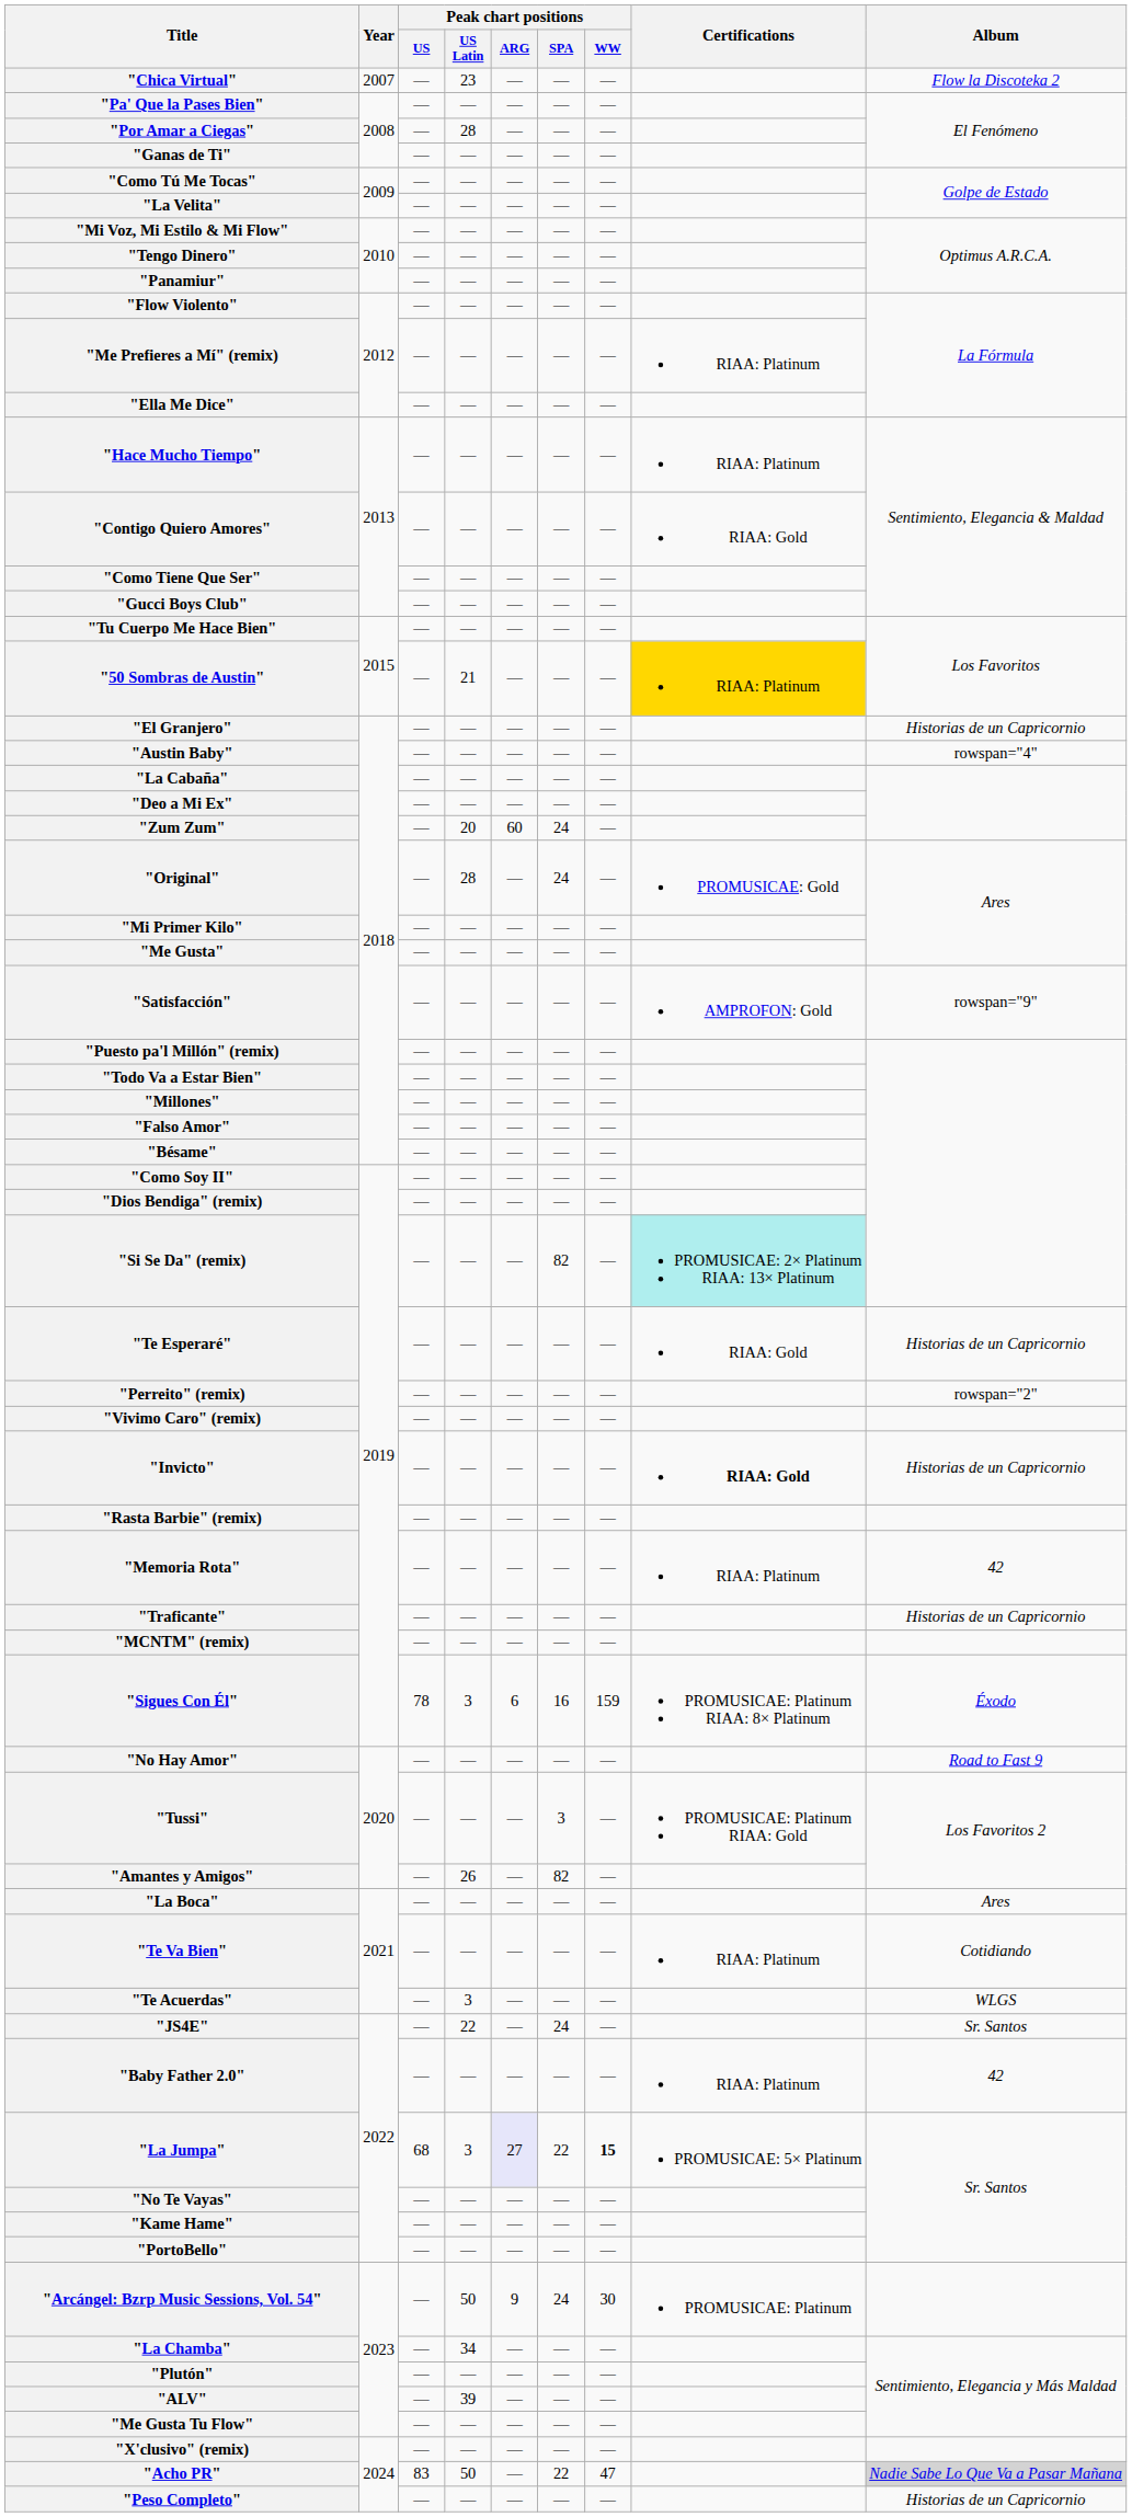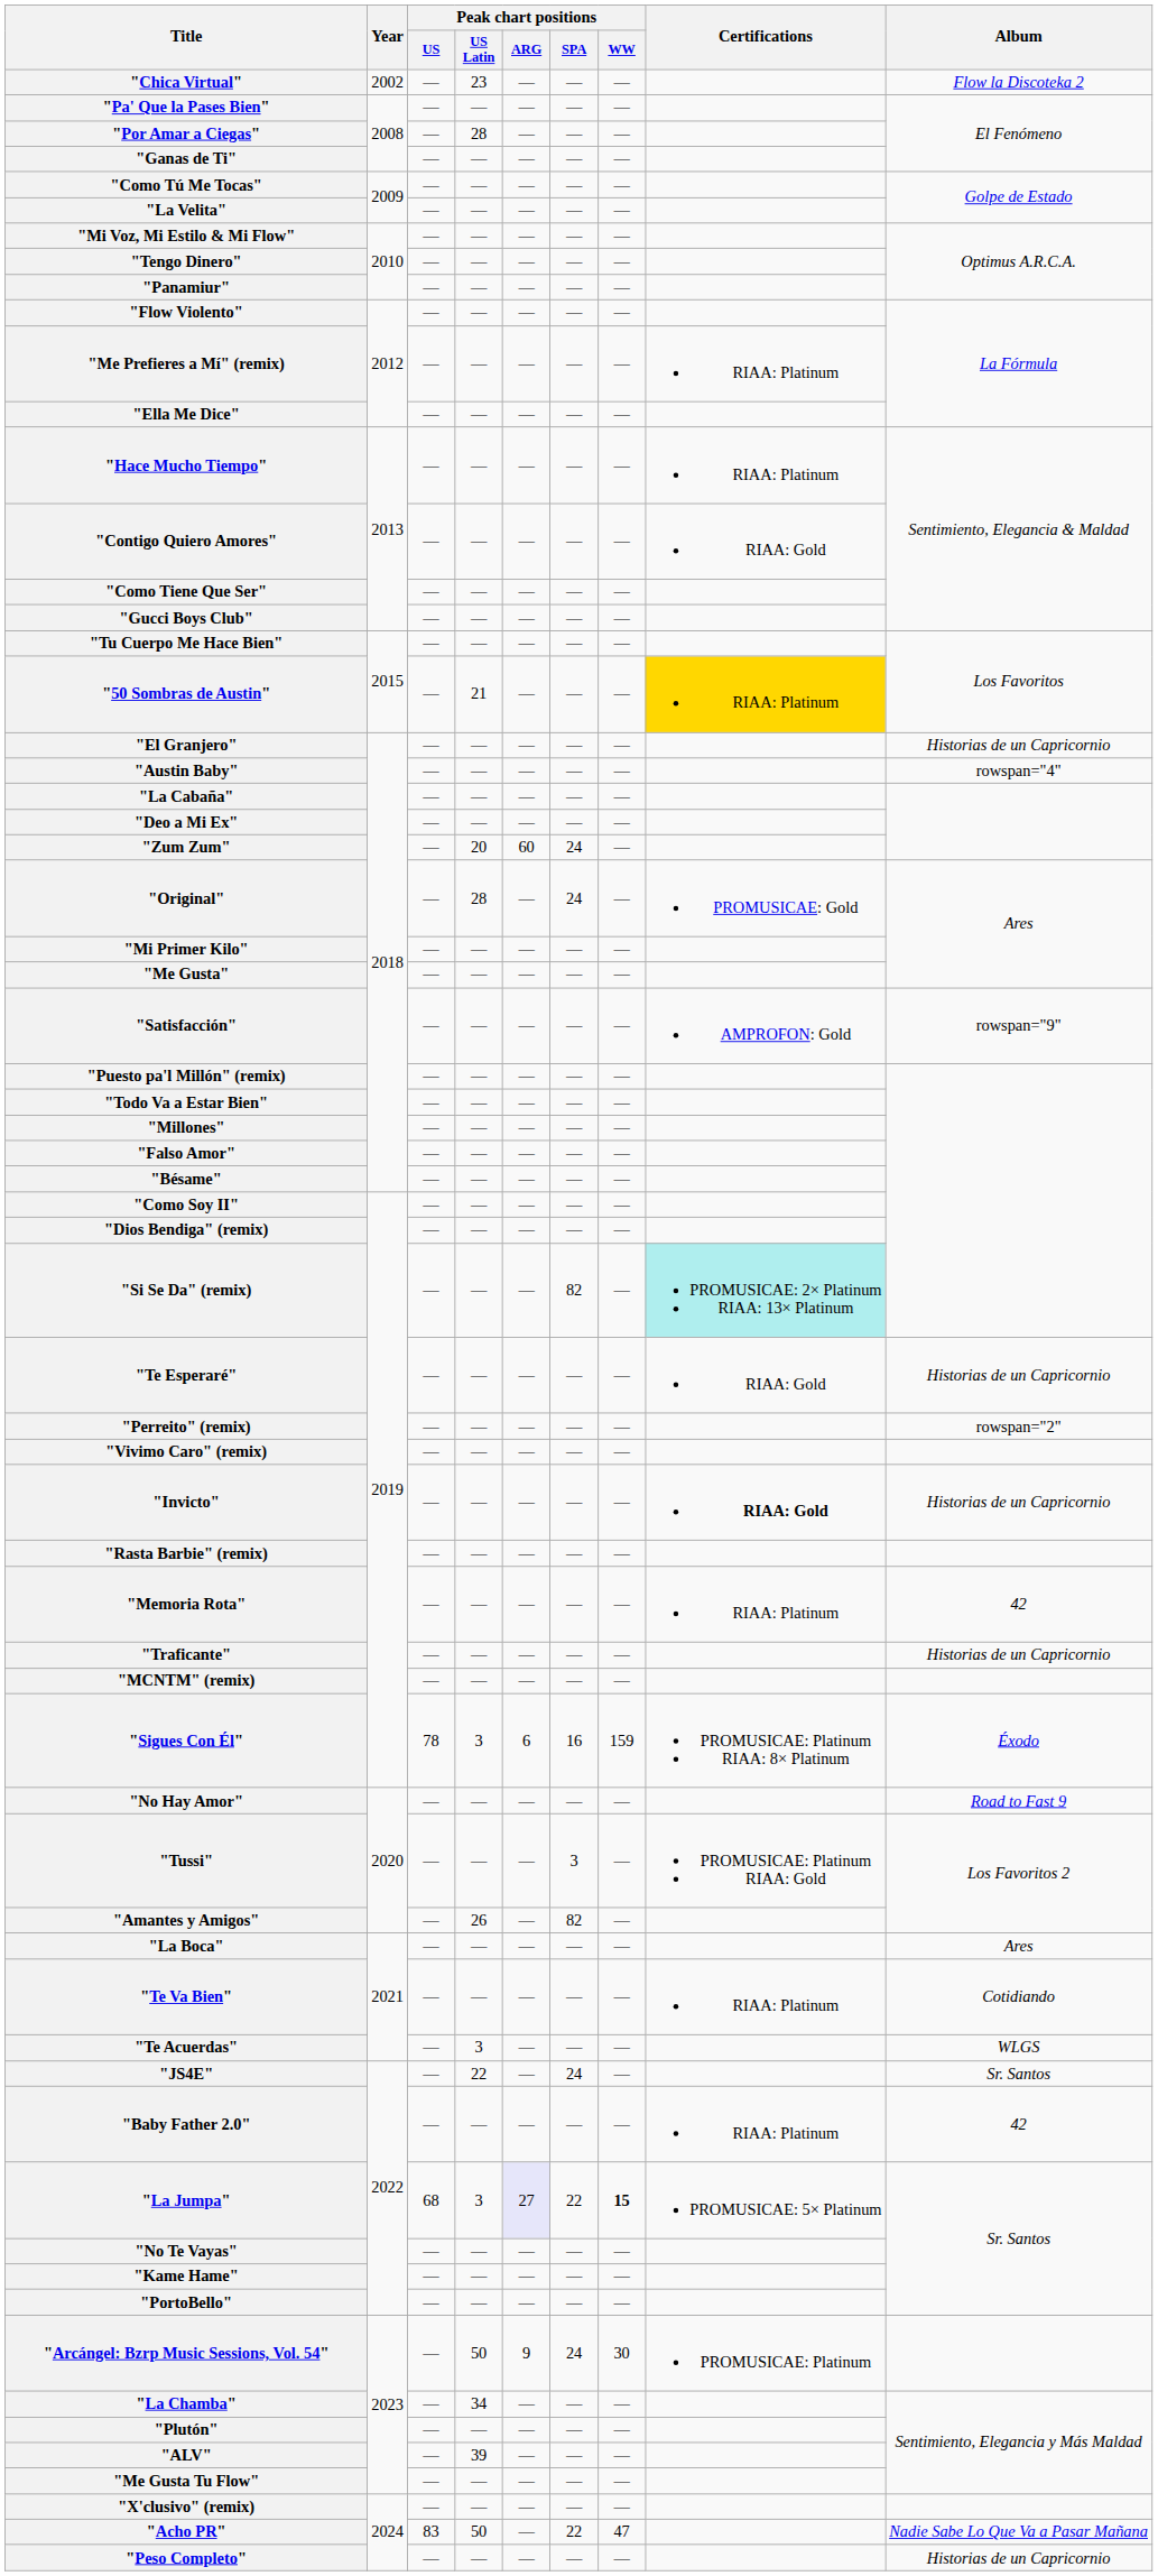"Chica Virtual" | Year: 2007 -> 2002
"Acho PR" | Album: lightgrey background -> no background
